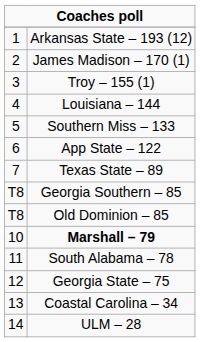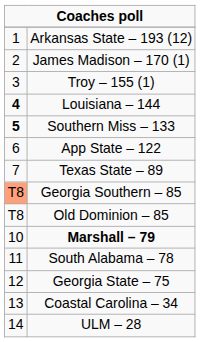Louisiana – 144 | column 1: normal -> bold
Southern Miss – 133 | column 1: normal -> bold
Georgia Southern – 85 | column 1: no background -> lightsalmon background
